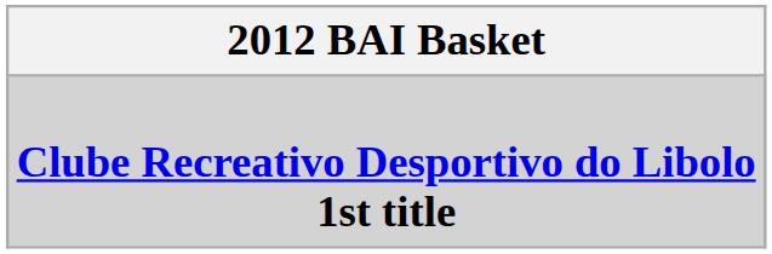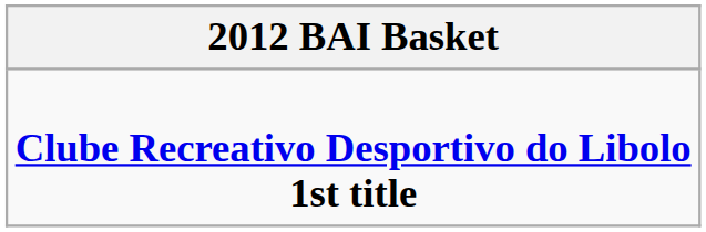row 2 | column 1: lightgrey background -> no background
